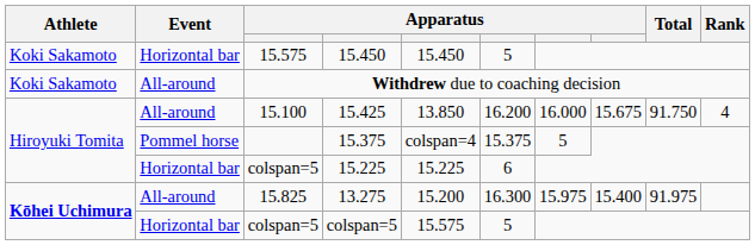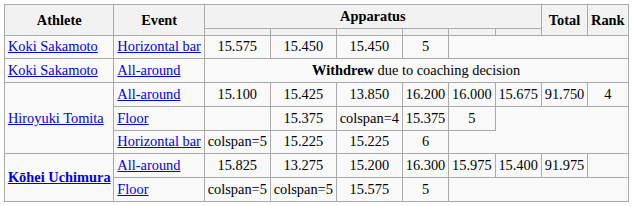row 6 | Event: Pommel horse -> Floor
row 9 | Event: Horizontal bar -> Floor
